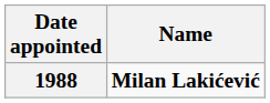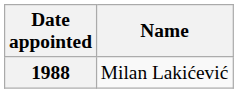1988 | Name: bold -> normal
